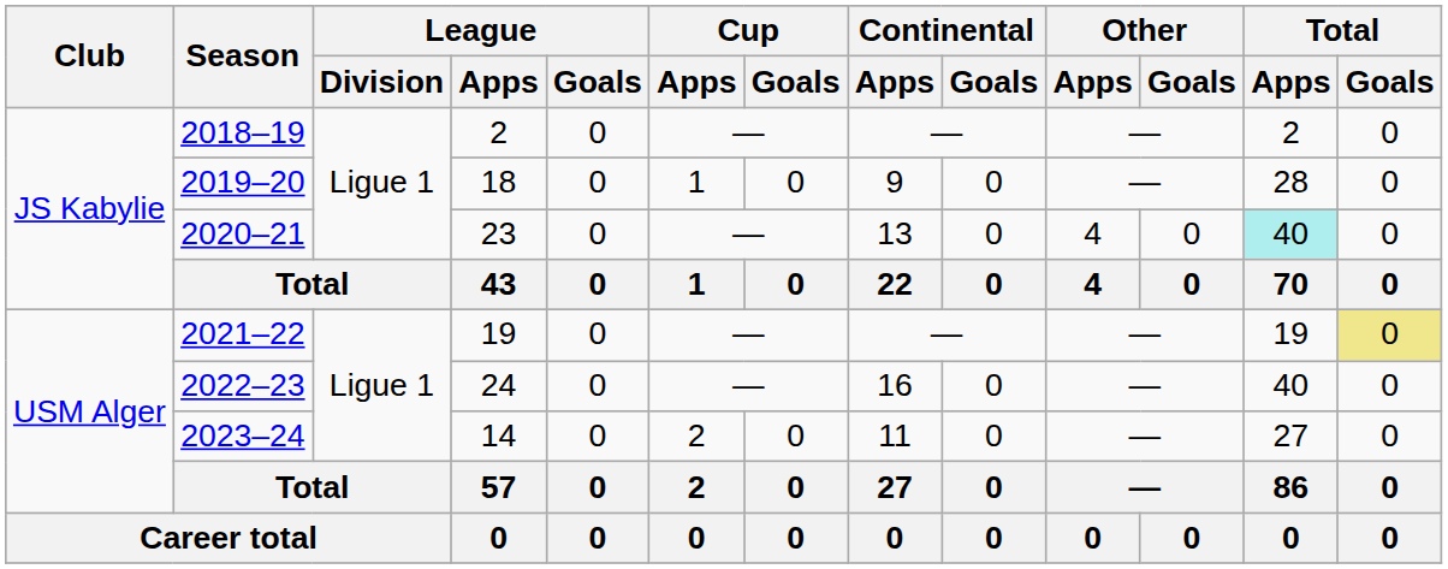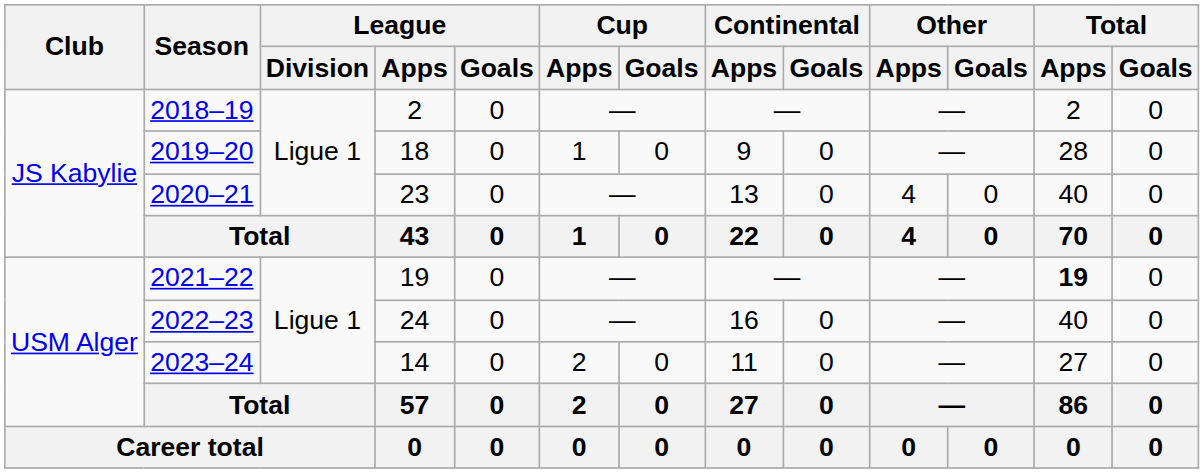2020–21 | Total / Apps: paleturquoise background -> no background
2021–22 | Total / Apps: normal -> bold
2021–22 | Total / Goals: khaki background -> no background
